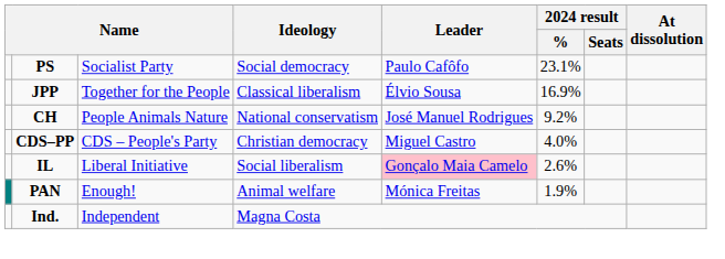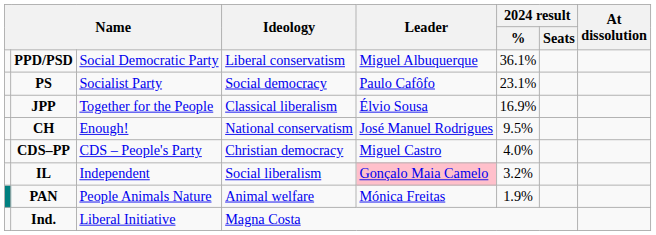+ row: PPD/PSD | Social Democratic Party | Liberal conservatism | Miguel Albuquerque | 36.1%
CH | column 3: People Animals Nature -> Enough!
CH | 2024 result / %: 9.2% -> 9.5%
IL | column 3: Liberal Initiative -> Independent
IL | 2024 result / %: 2.6% -> 3.2%
PAN | column 3: Enough! -> People Animals Nature
Ind. | column 3: Independent -> Liberal Initiative
